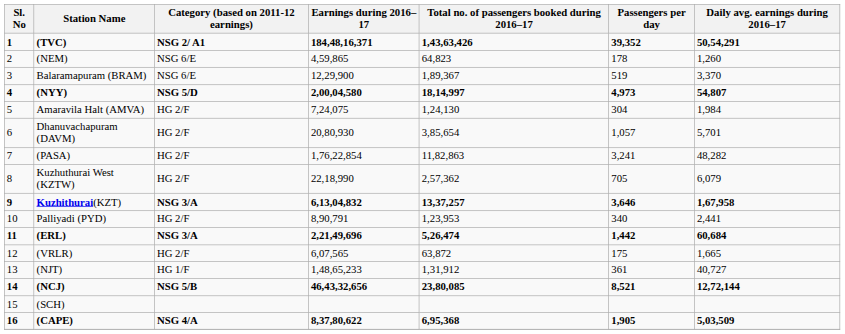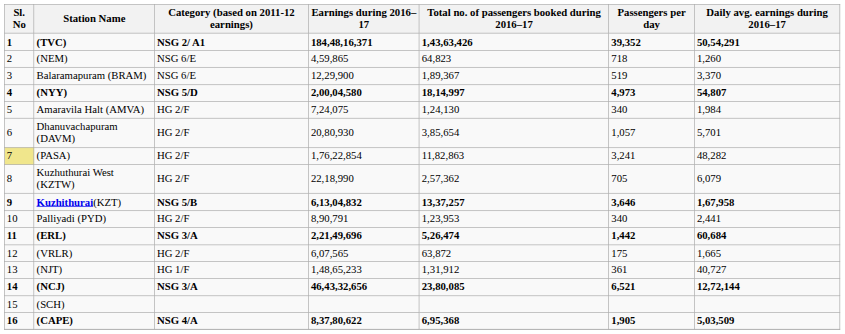(NEM) | Passengers per day: 178 -> 718
Amaravila Halt (AMVA) | Passengers per day: 304 -> 340
(PASA) | Sl. No: no background -> khaki background
Kuzhithurai(KZT) | Category (based on 2011-12 earnings): NSG 3/A -> NSG 5/B
(NCJ) | Category (based on 2011-12 earnings): NSG 5/B -> NSG 3/A
(NCJ) | Passengers per day: 8,521 -> 6,521
